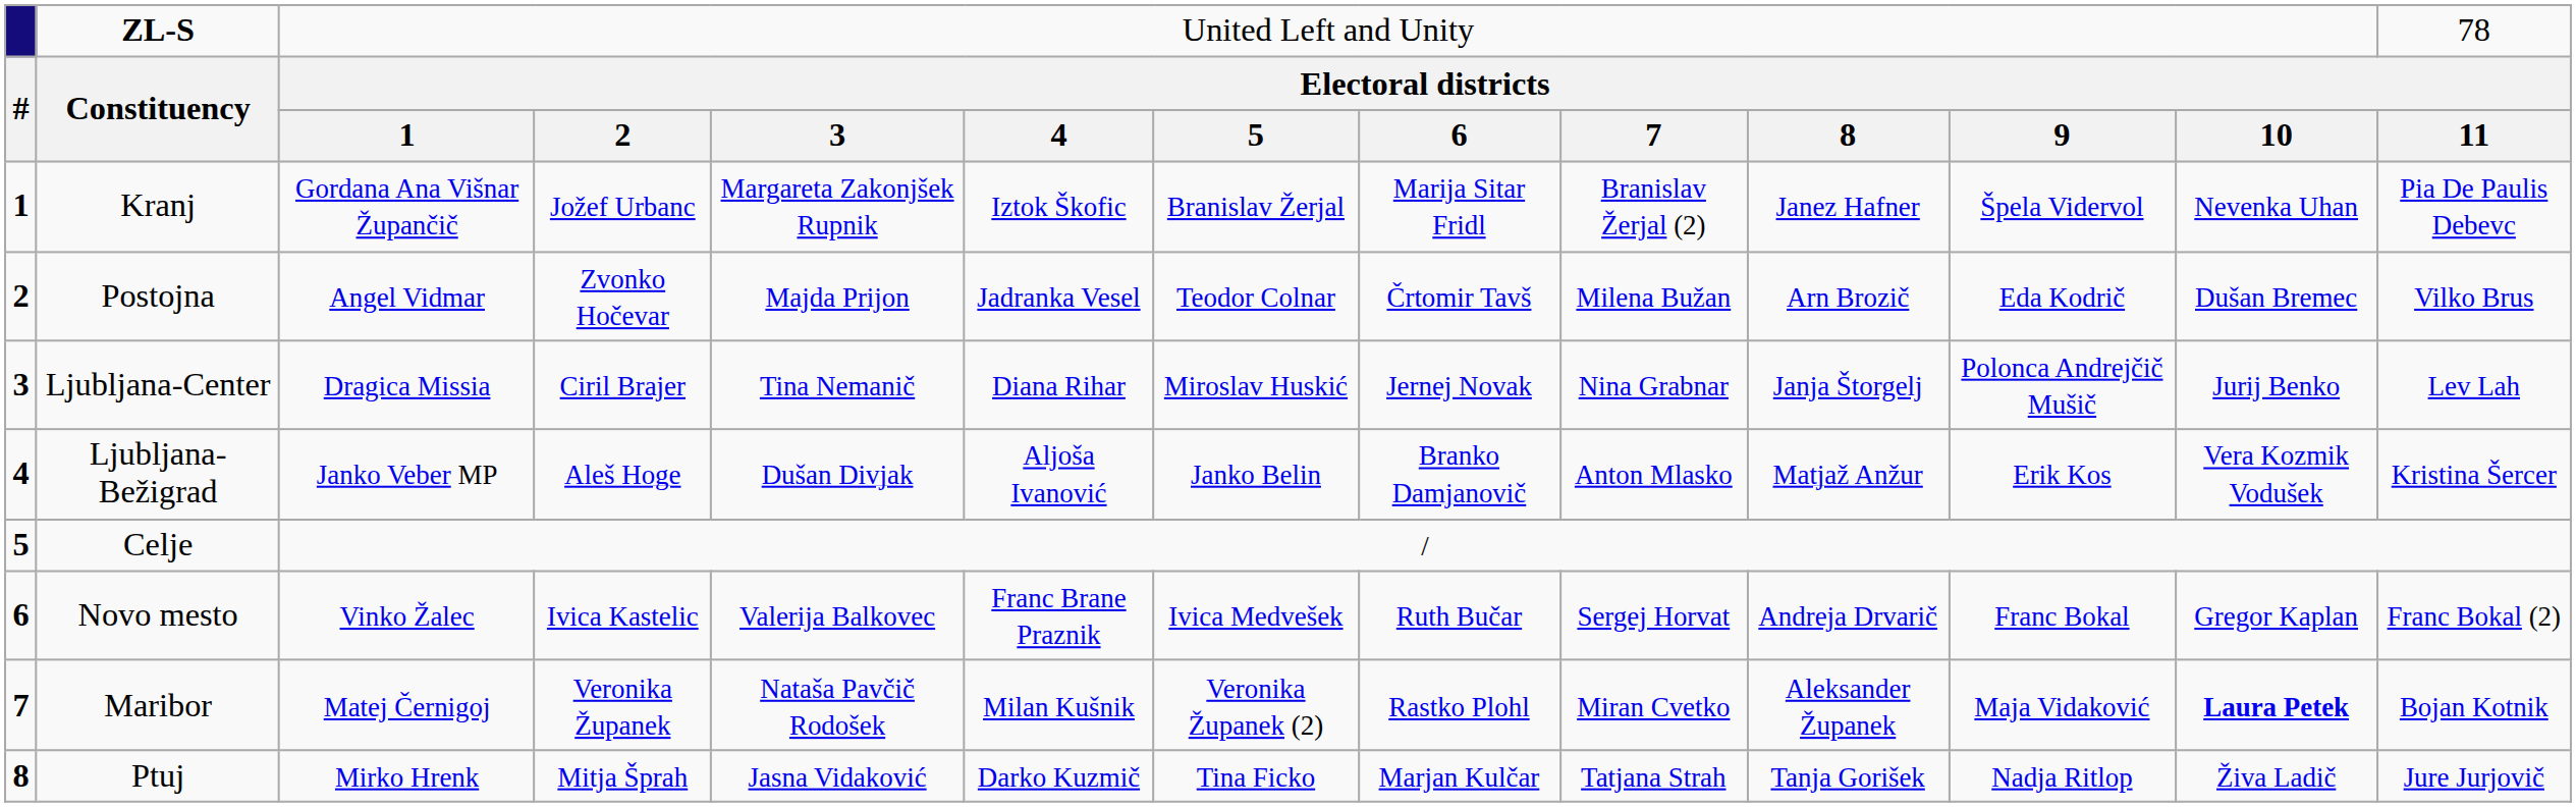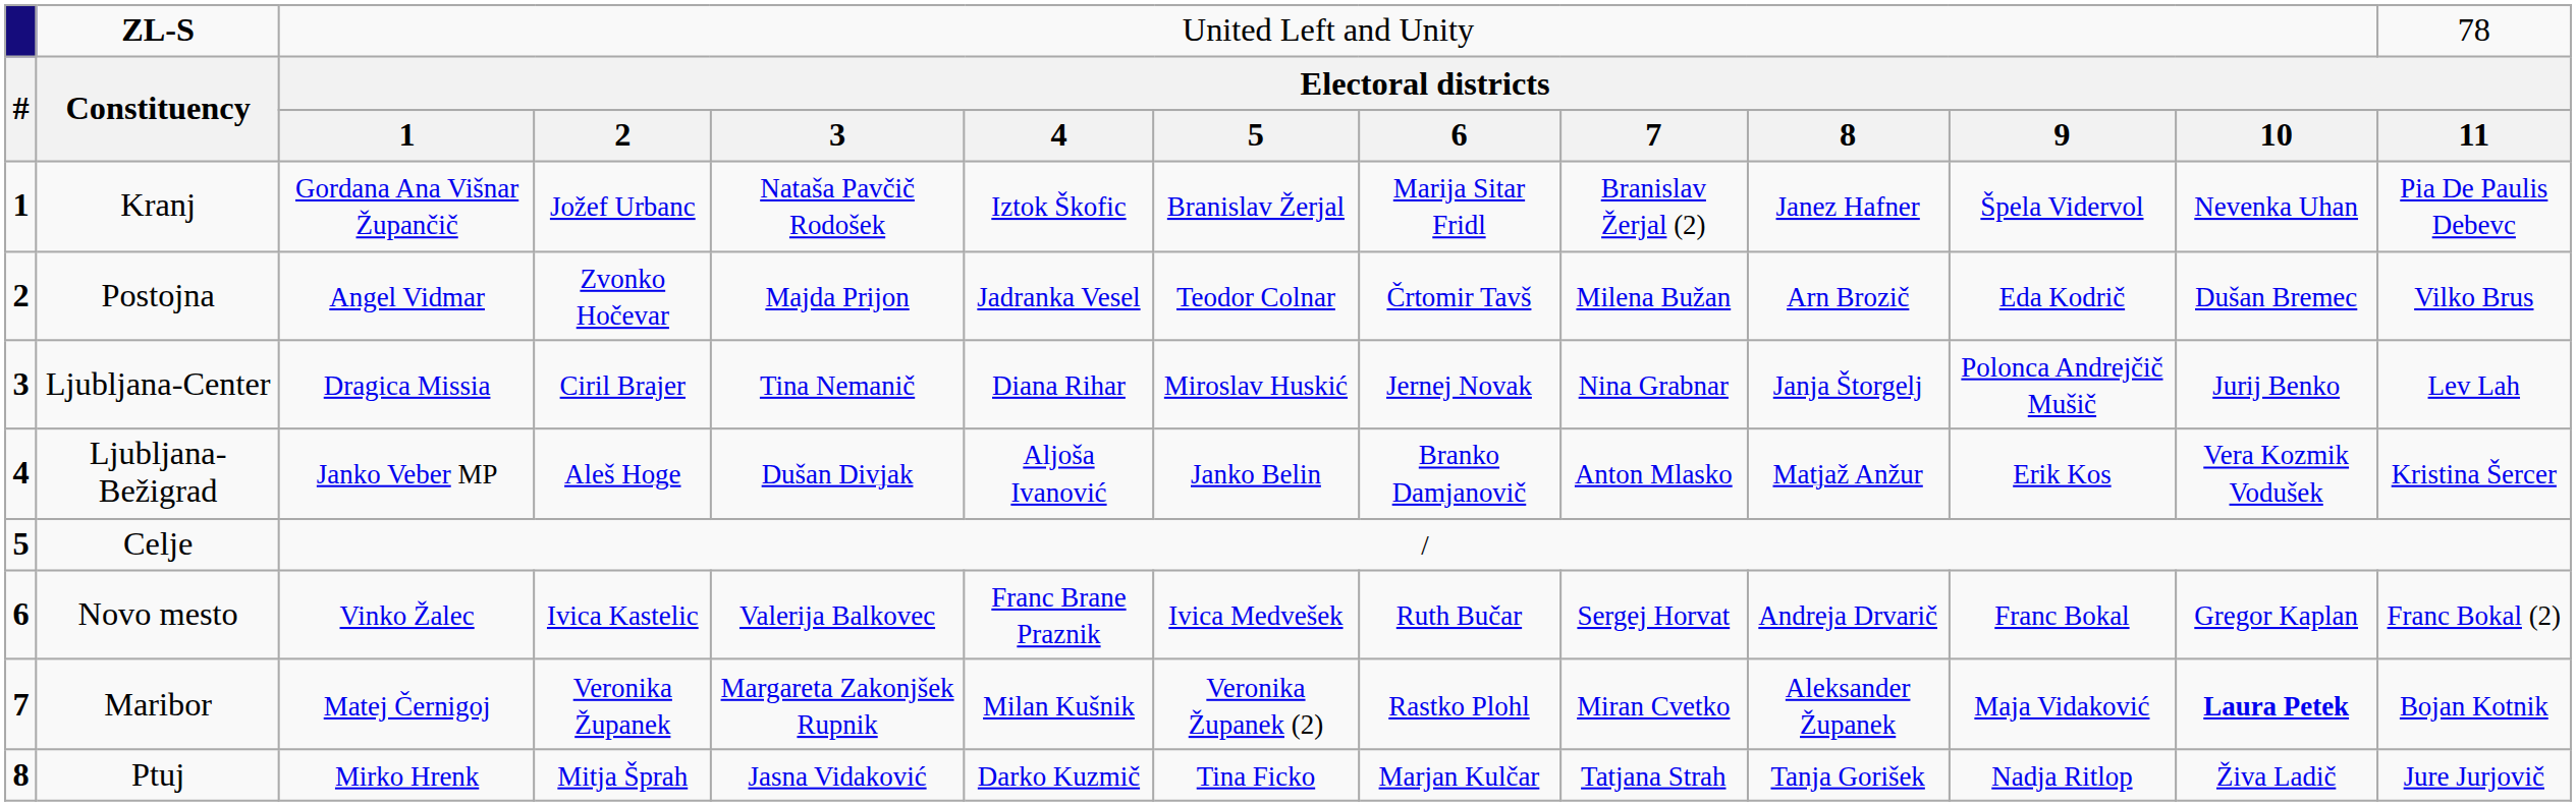Kranj | column 5: Margareta Zakonjšek Rupnik -> Nataša Pavčič Rodošek
Maribor | column 5: Nataša Pavčič Rodošek -> Margareta Zakonjšek Rupnik
